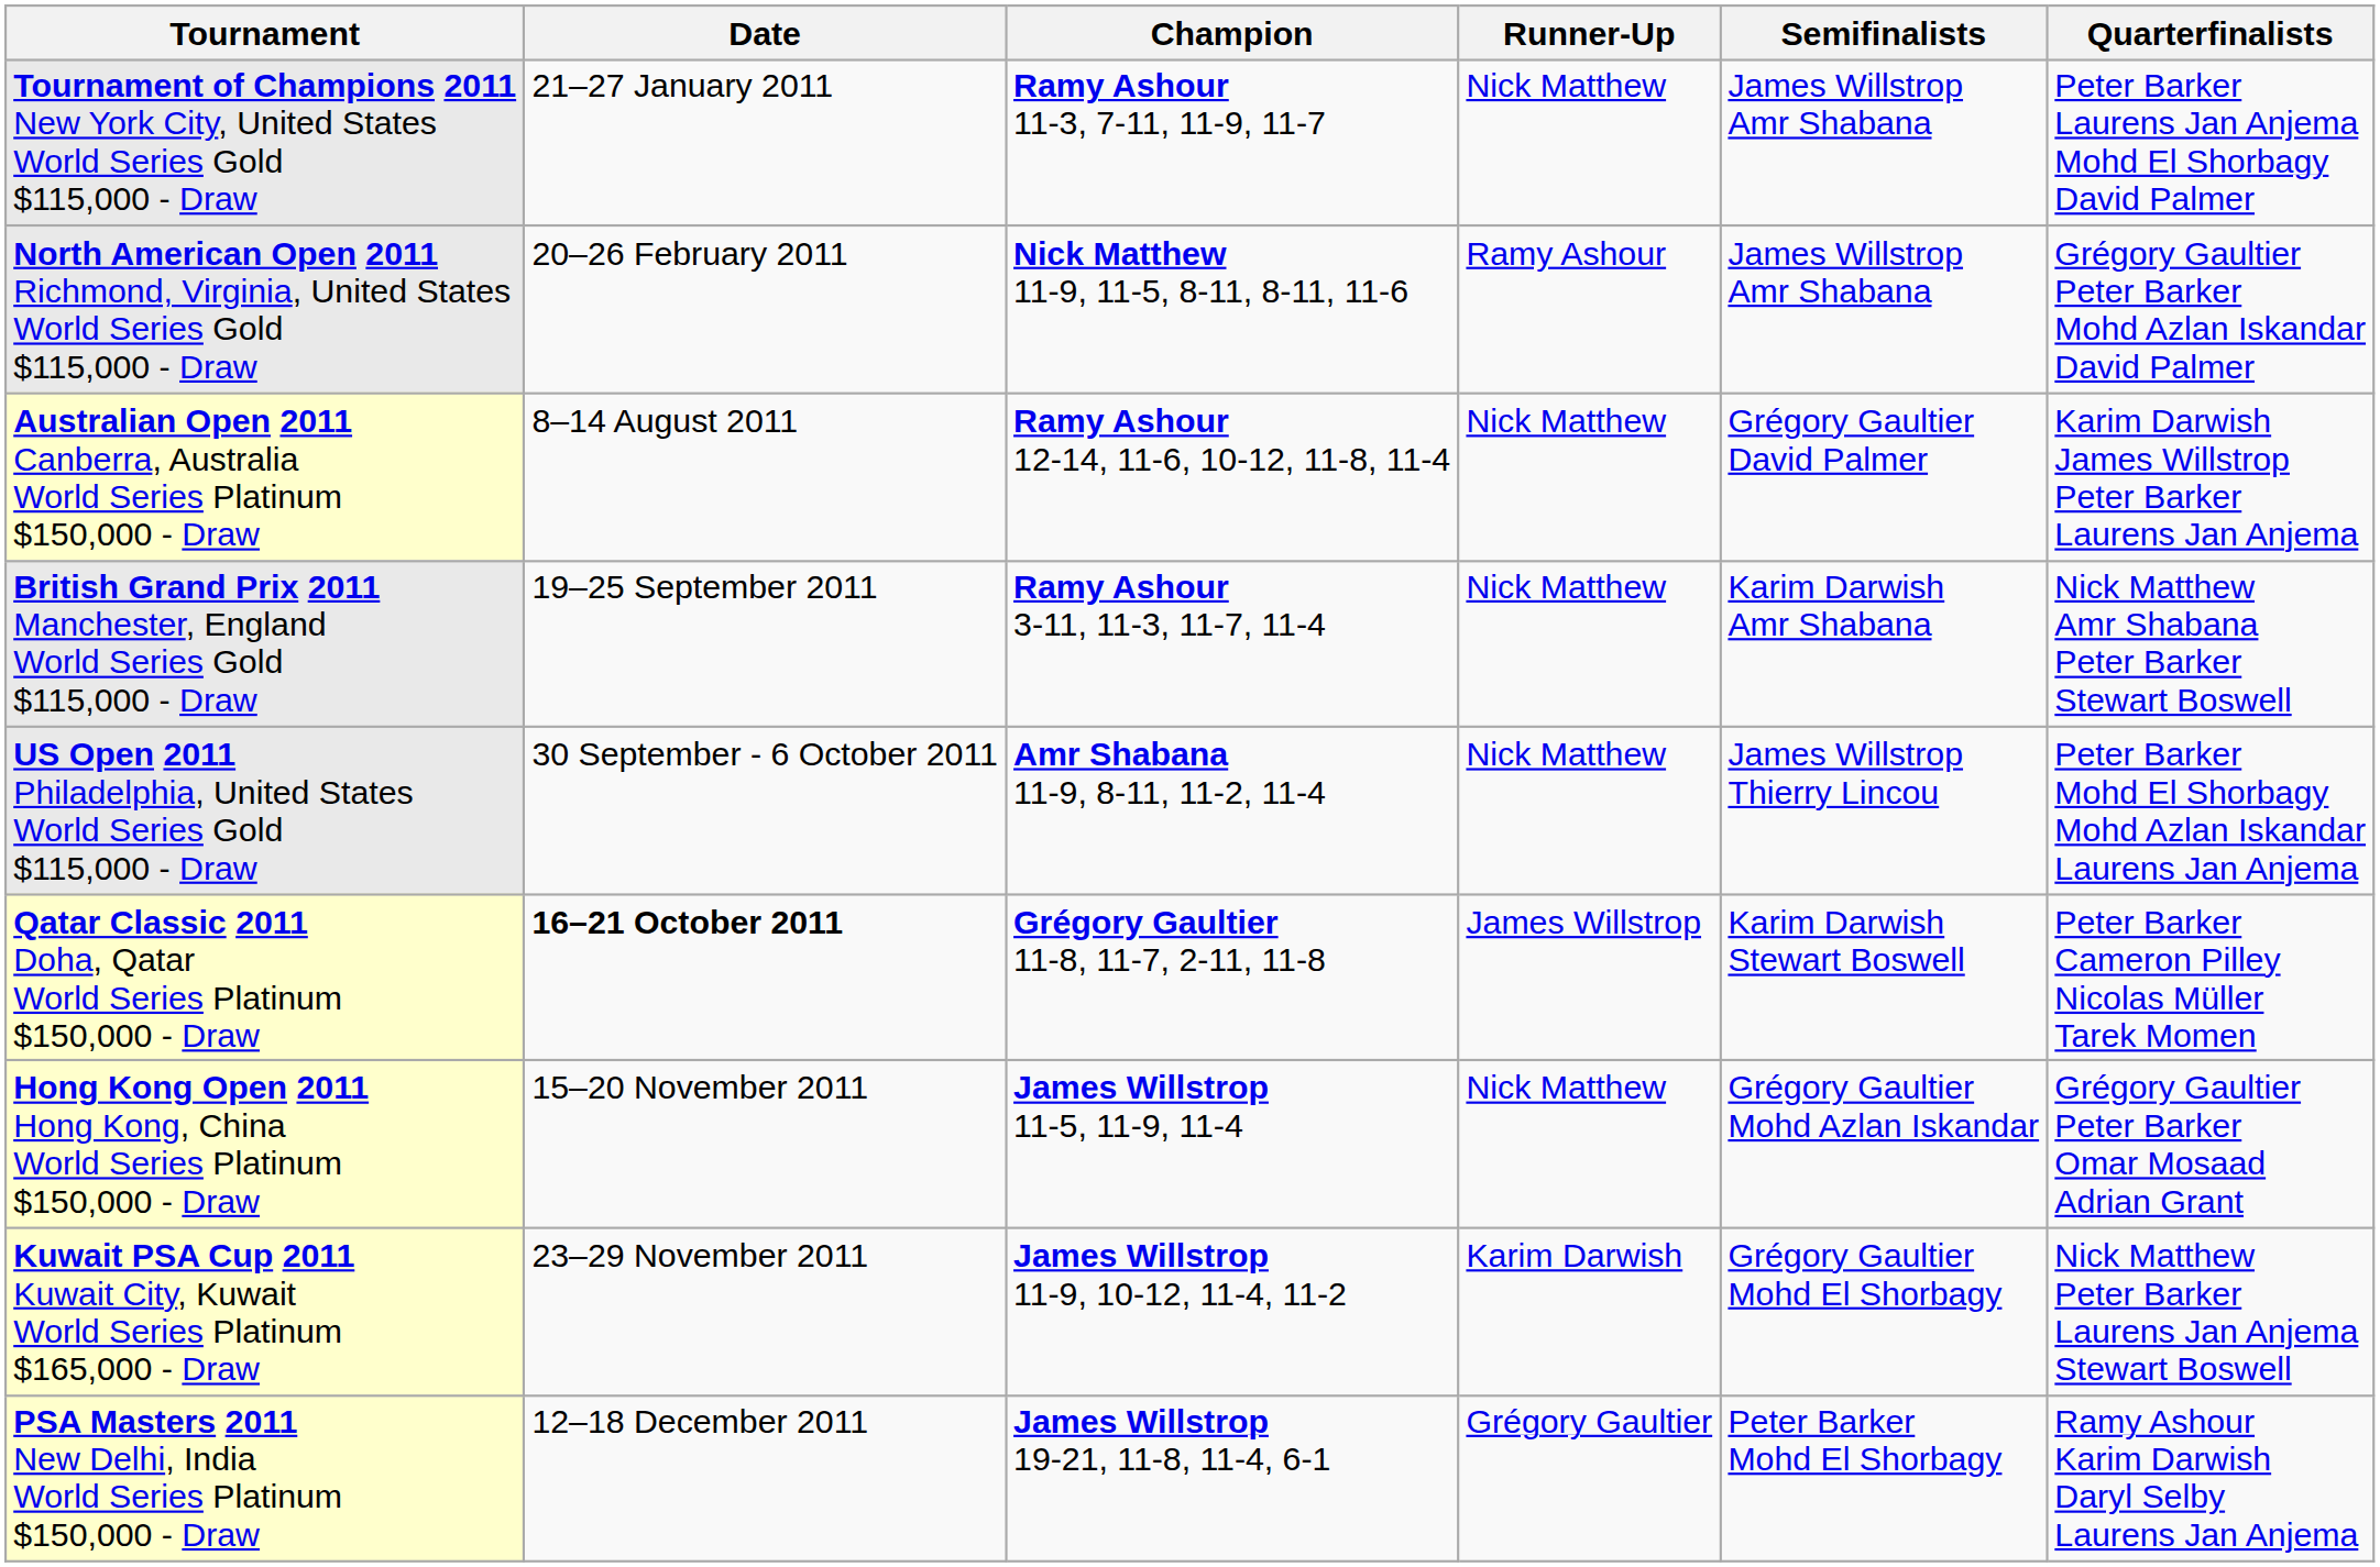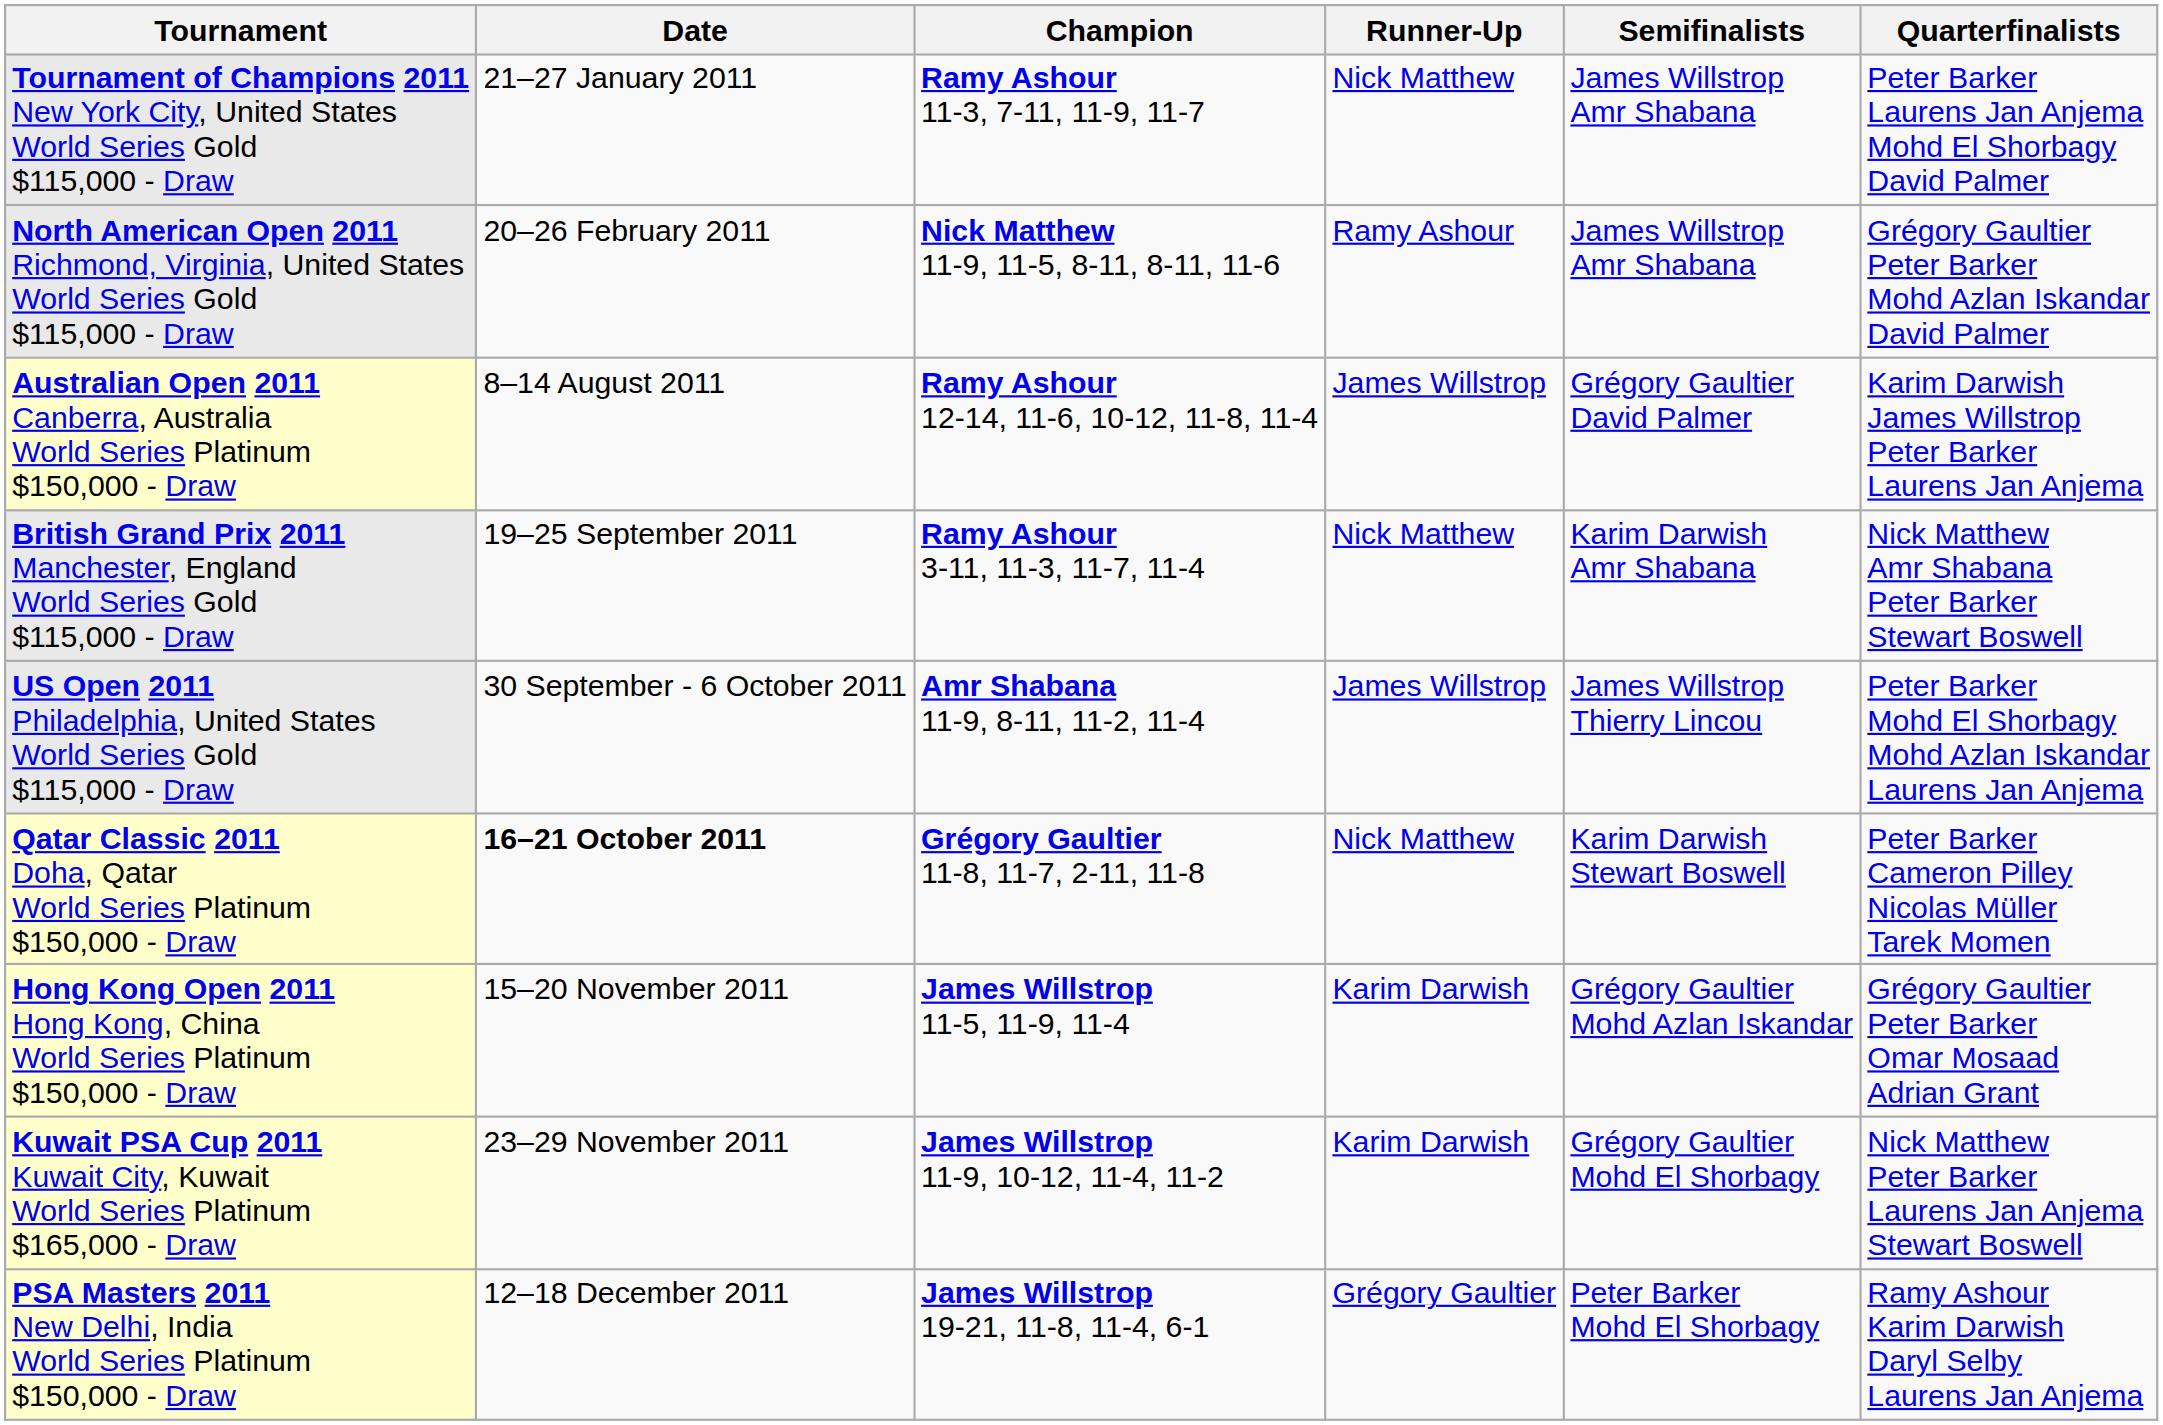row 4 | Runner-Up: Nick Matthew -> James Willstrop
row 6 | Runner-Up: Nick Matthew -> James Willstrop
row 7 | Runner-Up: James Willstrop -> Nick Matthew
row 8 | Runner-Up: Nick Matthew -> Karim Darwish
